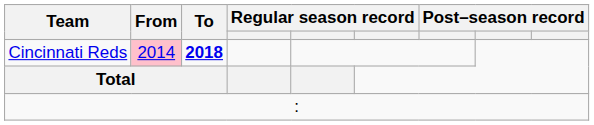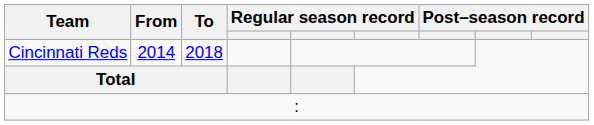Cincinnati Reds | From: pink background -> no background
Cincinnati Reds | To: bold -> normal
